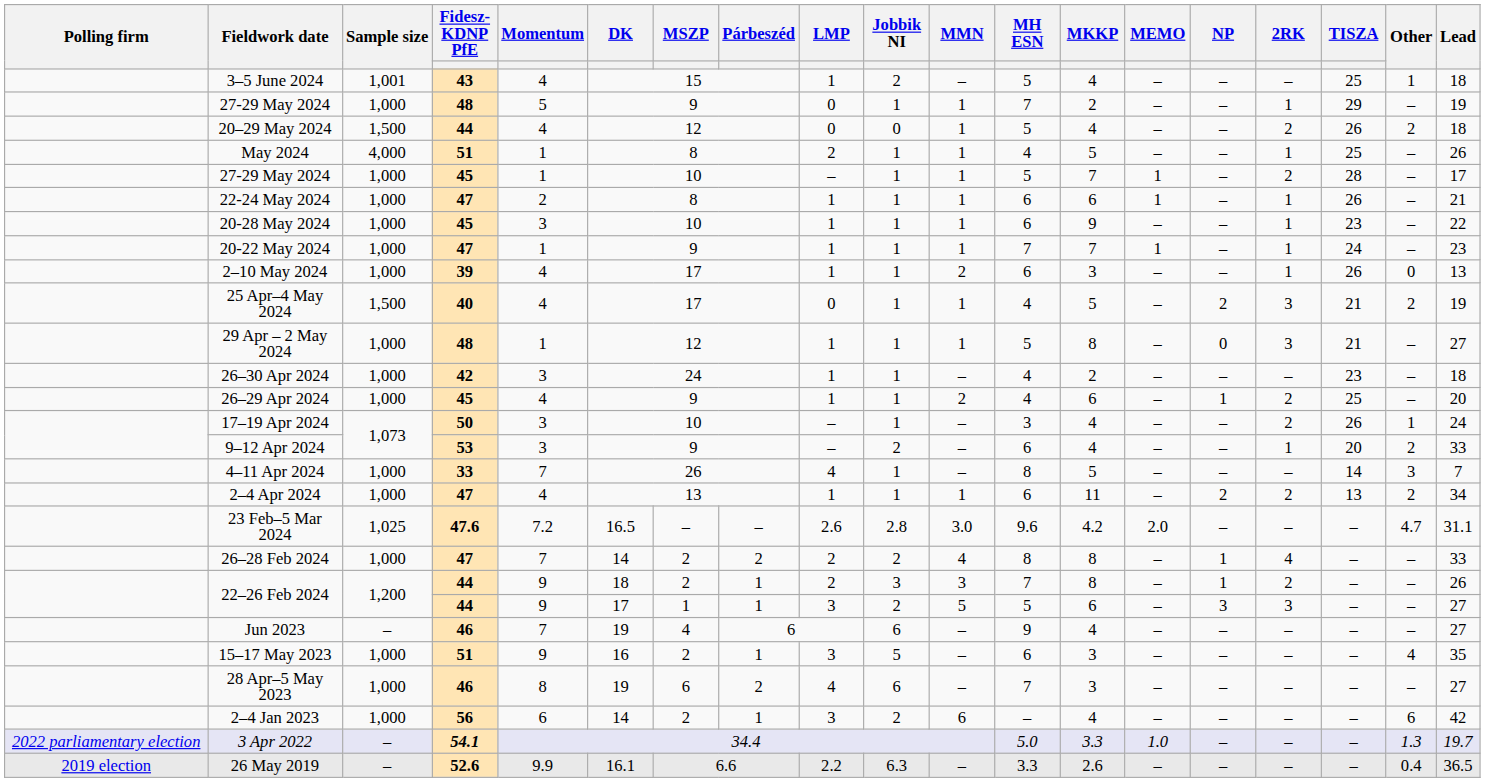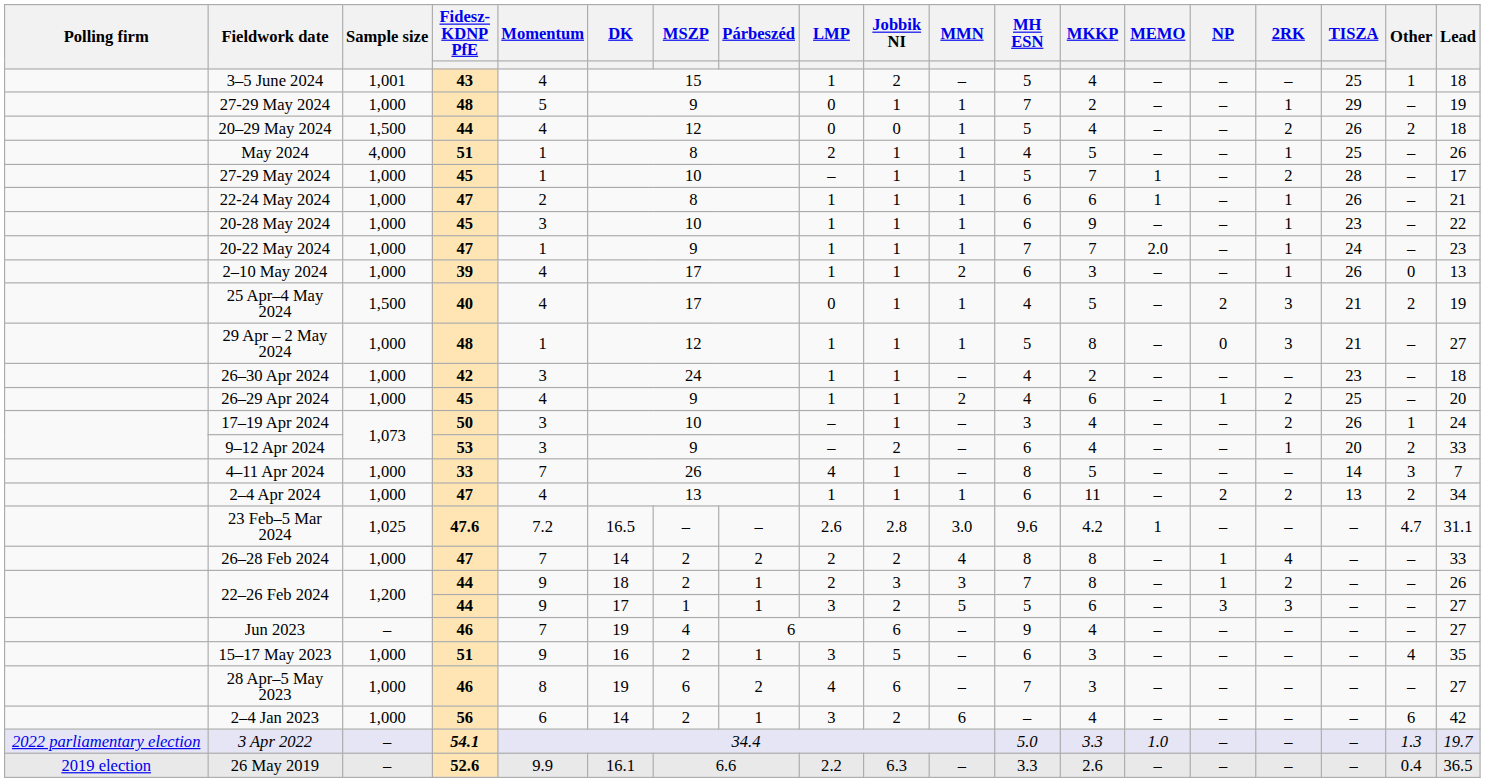20-22 May 2024 | MEMO: 1 -> 2.0
23 Feb–5 Mar 2024 | MEMO: 2.0 -> 1
